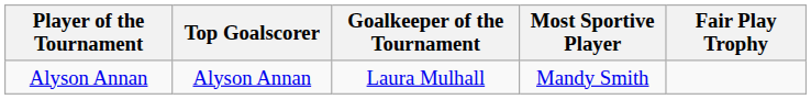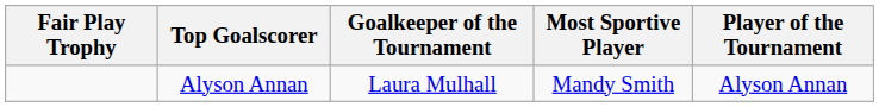columns swapped: Player of the Tournament <-> Fair Play Trophy
